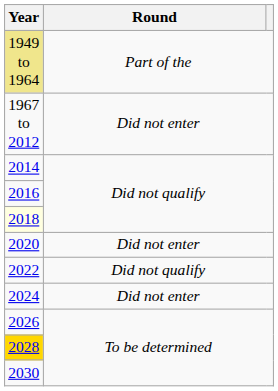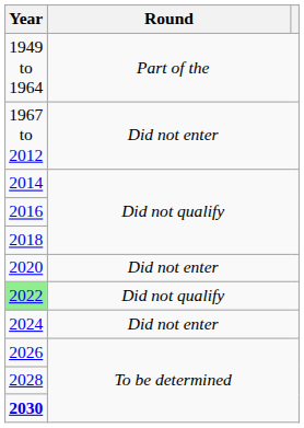1949 to 1964 | Year: khaki background -> no background
2018 | Year: lightyellow background -> no background
2022 | Year: no background -> lightgreen background
2028 | Year: gold background -> no background
2030 | Year: normal -> bold
